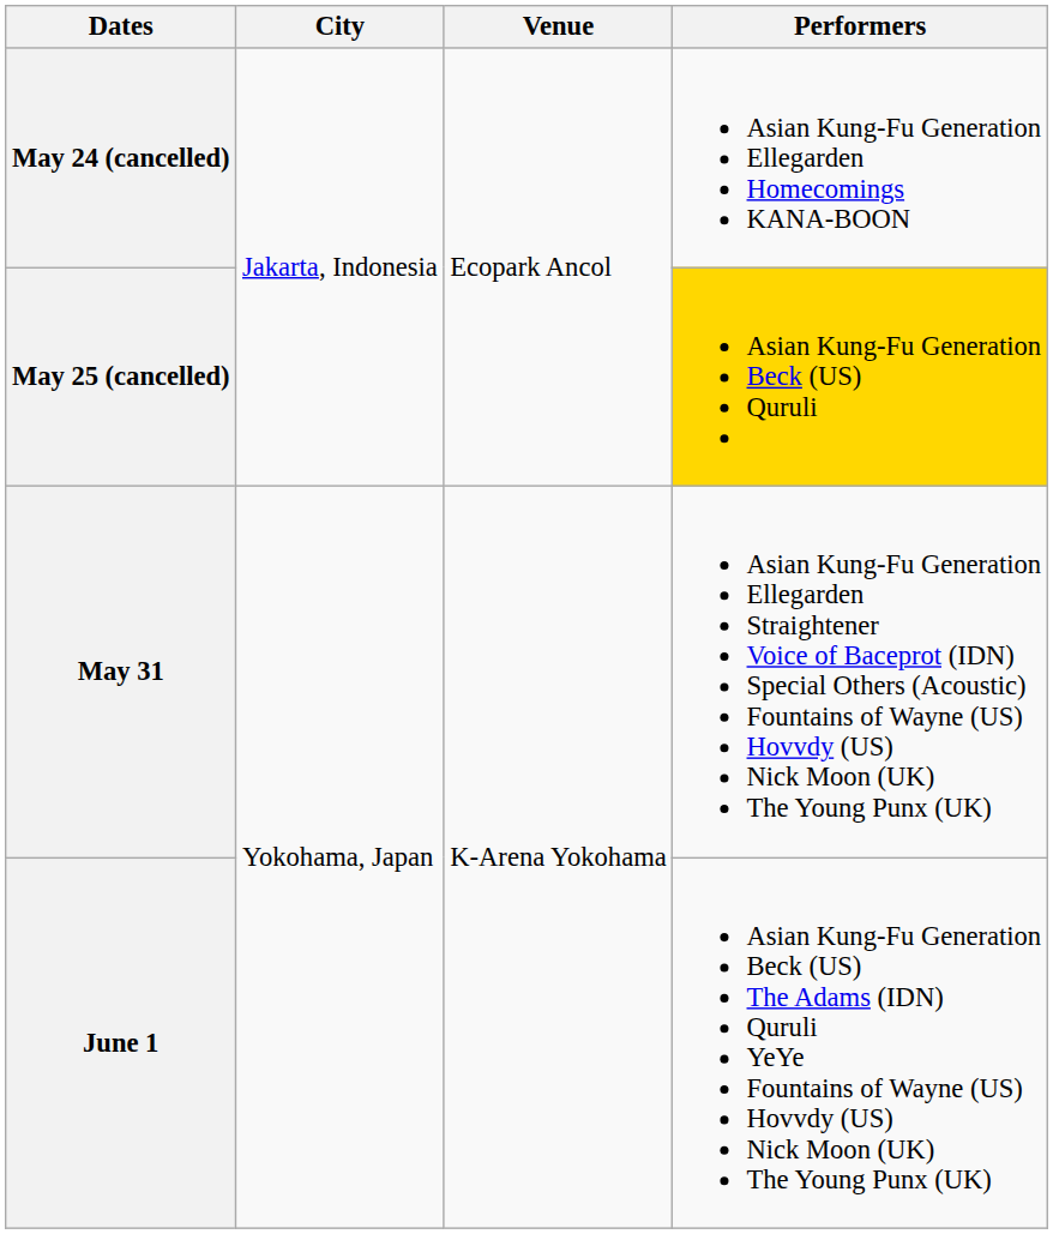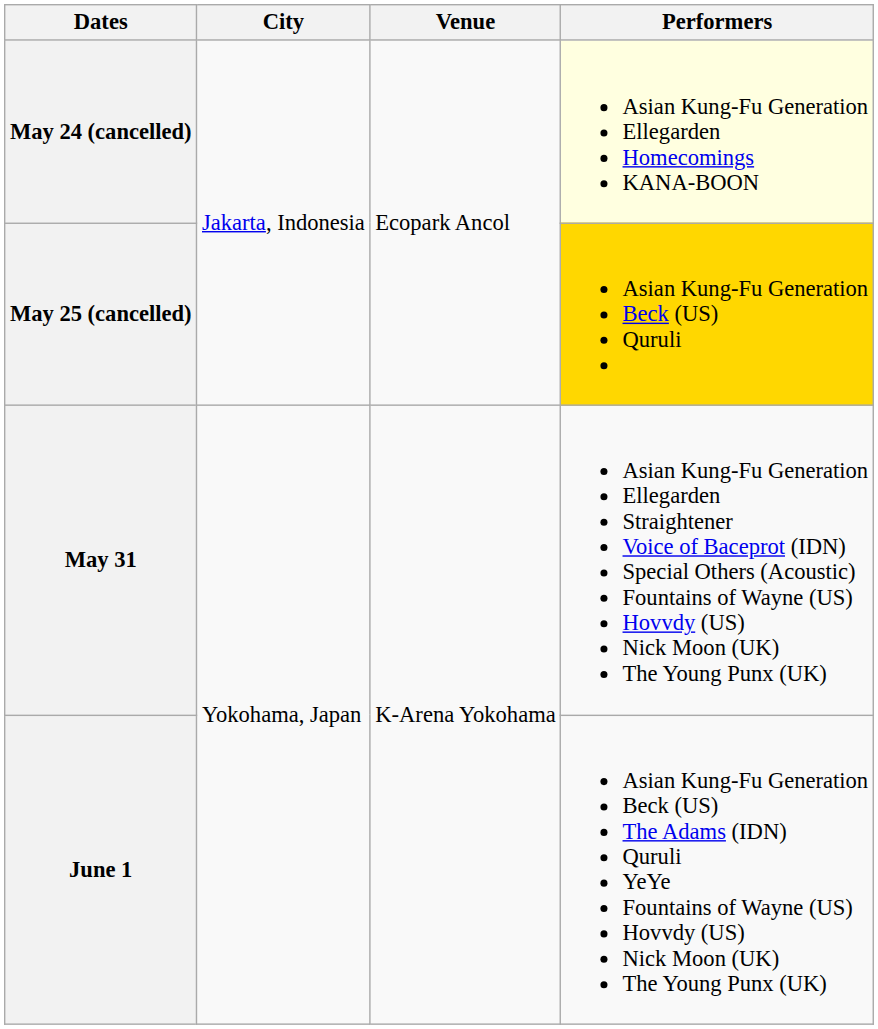May 24 (cancelled) | Performers: no background -> lightyellow background
